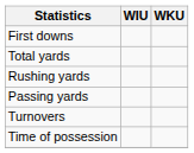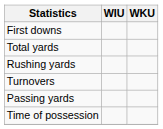rows swapped: Passing yards <-> Turnovers
